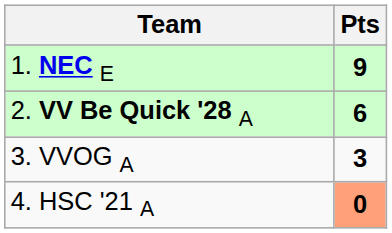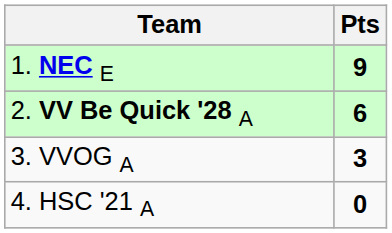4. HSC '21 A | Pts: lightsalmon background -> no background
